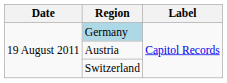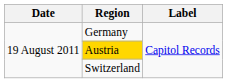Germany | Region: lightblue background -> no background
Austria | Region: no background -> gold background
